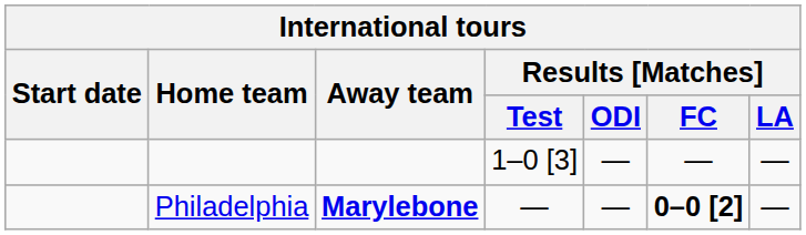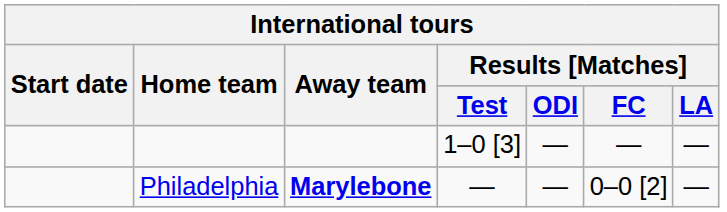Philadelphia | Results [Matches] / FC: bold -> normal
